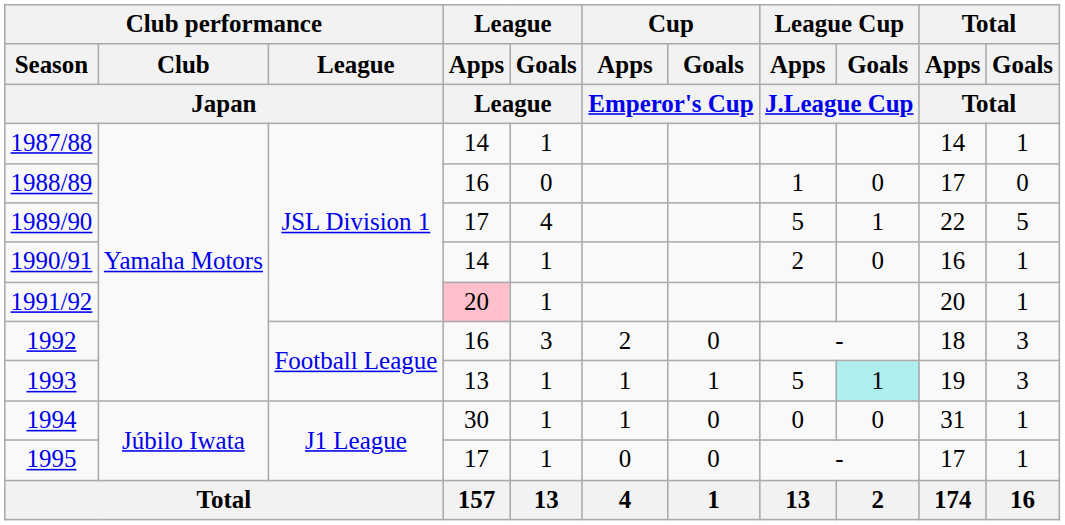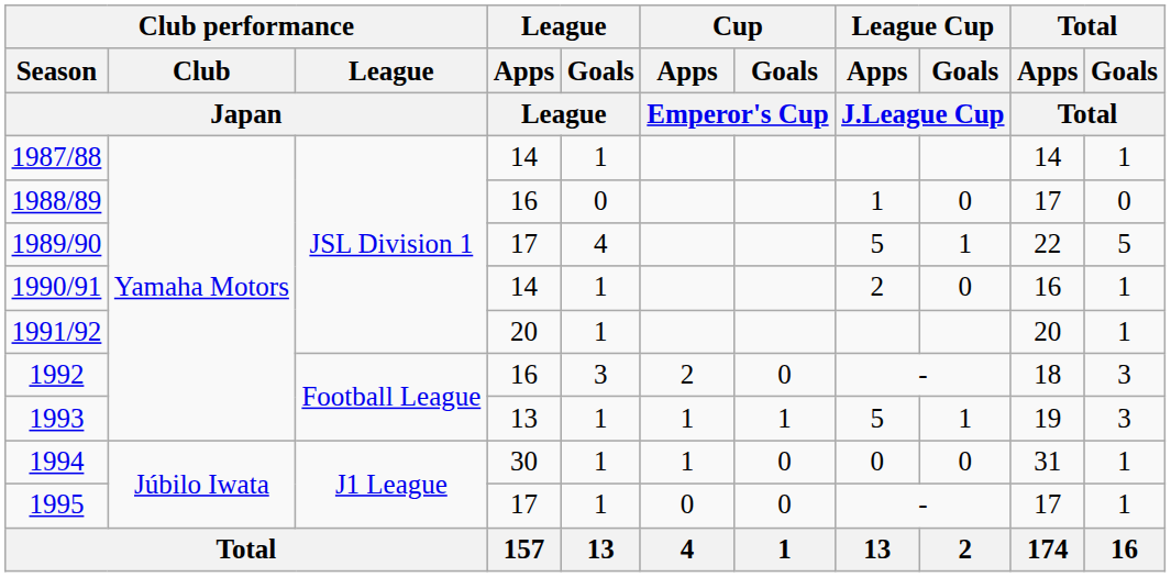1991/92 | League / Apps / League: pink background -> no background
1993 | League Cup / Goals / J.League Cup: paleturquoise background -> no background
